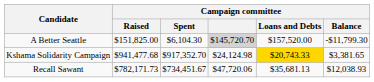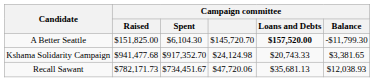A Better Seattle | column 4: lightgrey background -> no background
A Better Seattle | Campaign committee / Loans and Debts: normal -> bold
Kshama Solidarity Campaign | Campaign committee / Loans and Debts: gold background -> no background
